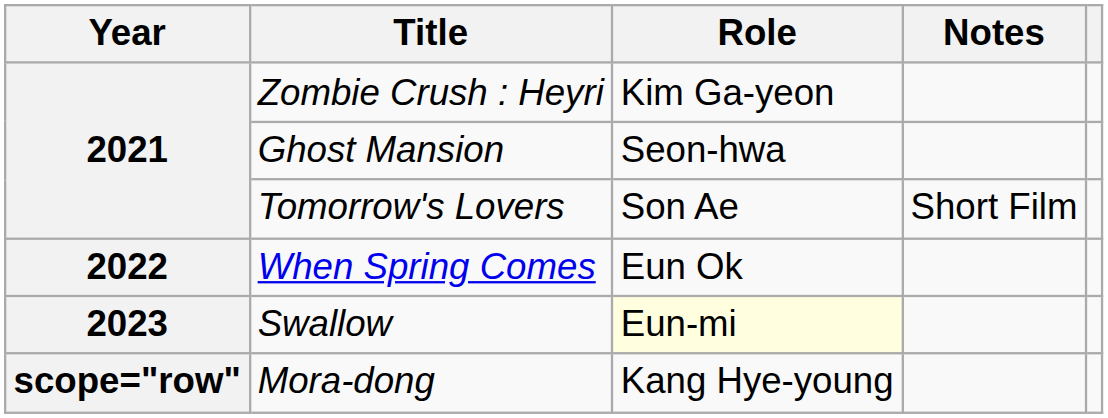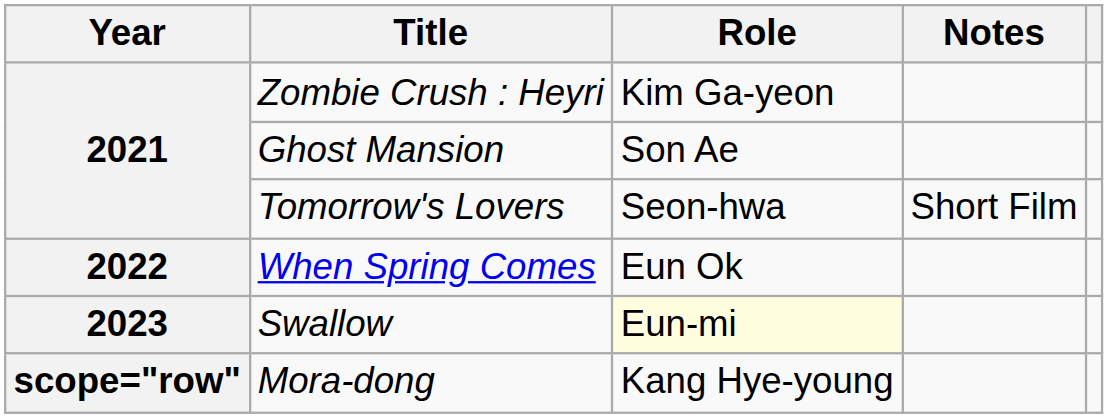Ghost Mansion | Role: Seon-hwa -> Son Ae
Tomorrow's Lovers | Role: Son Ae -> Seon-hwa
